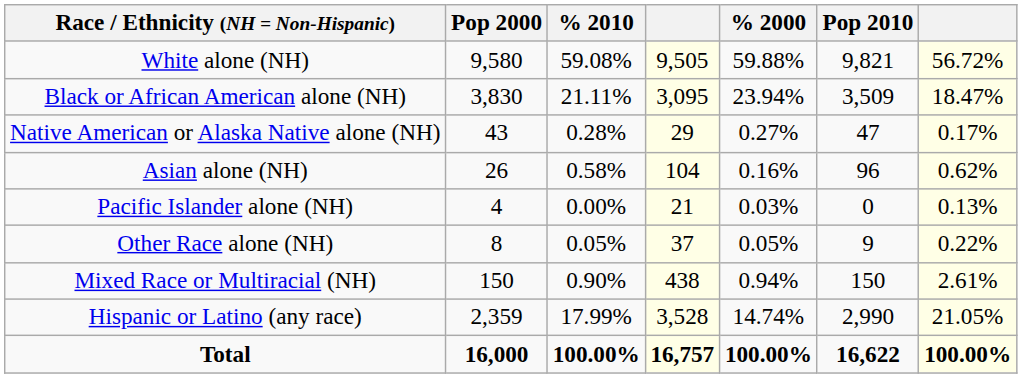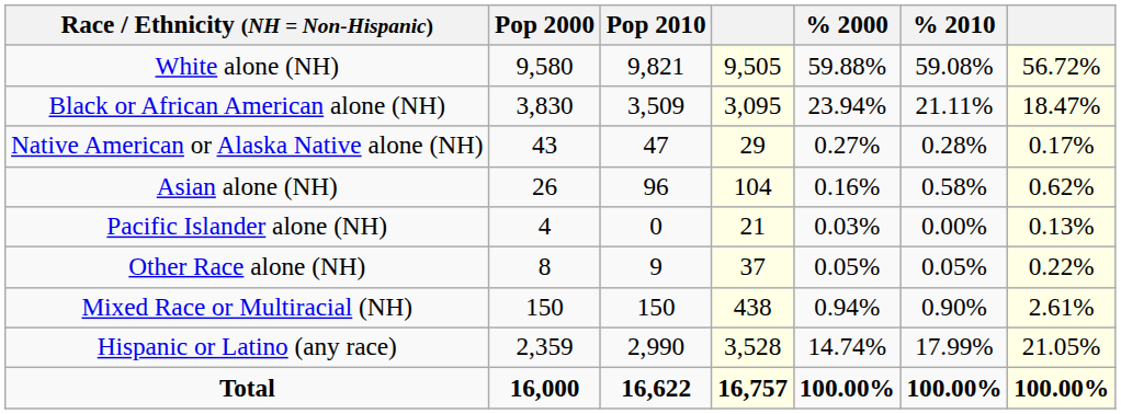columns swapped: Pop 2010 <-> % 2010
